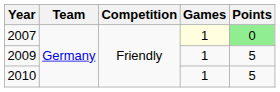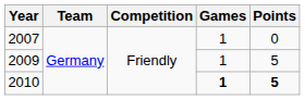2007 | Games: lightyellow background -> no background
2007 | Points: lightgreen background -> no background
2010 | Games: normal -> bold
2010 | Points: normal -> bold
